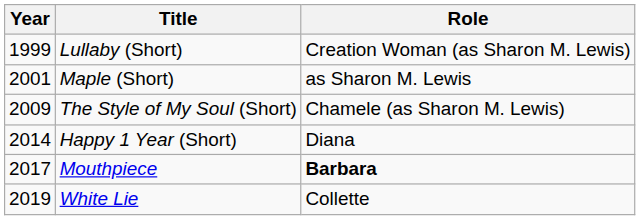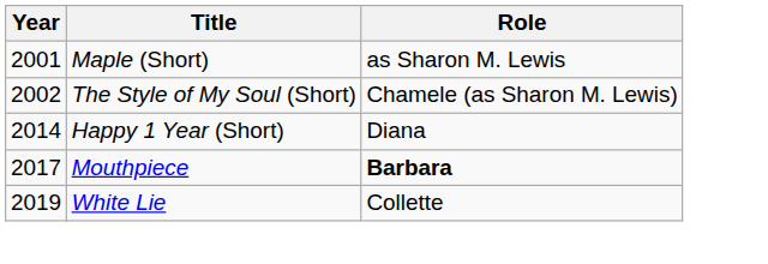- row: 1999 | Lullaby (Short) | Creation Woman (as Sharon M. Lewis)
The Style of My Soul (Short) | Year: 2009 -> 2002
